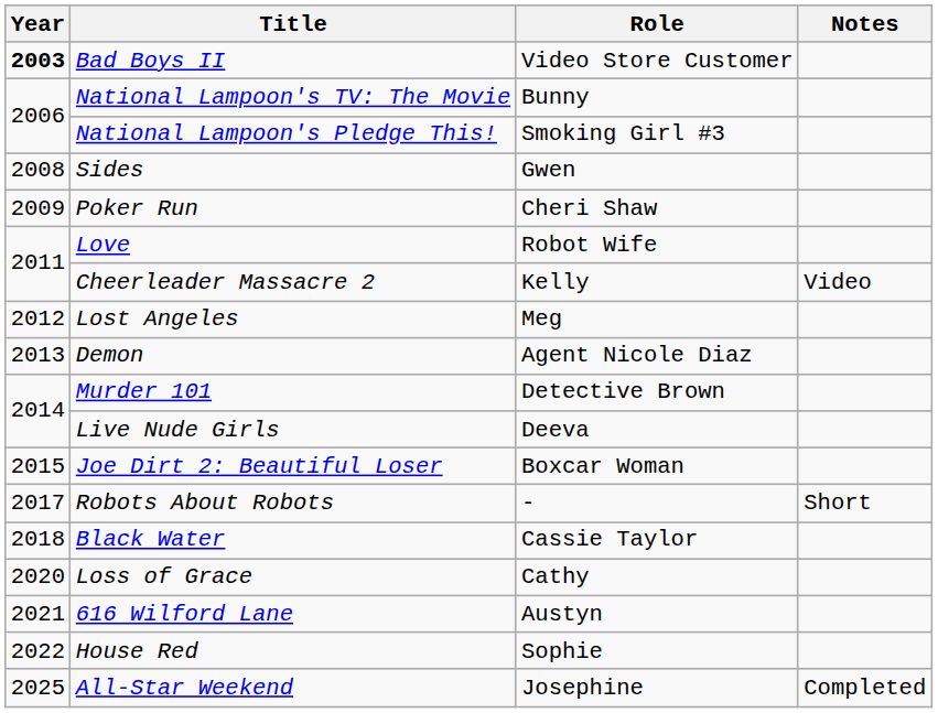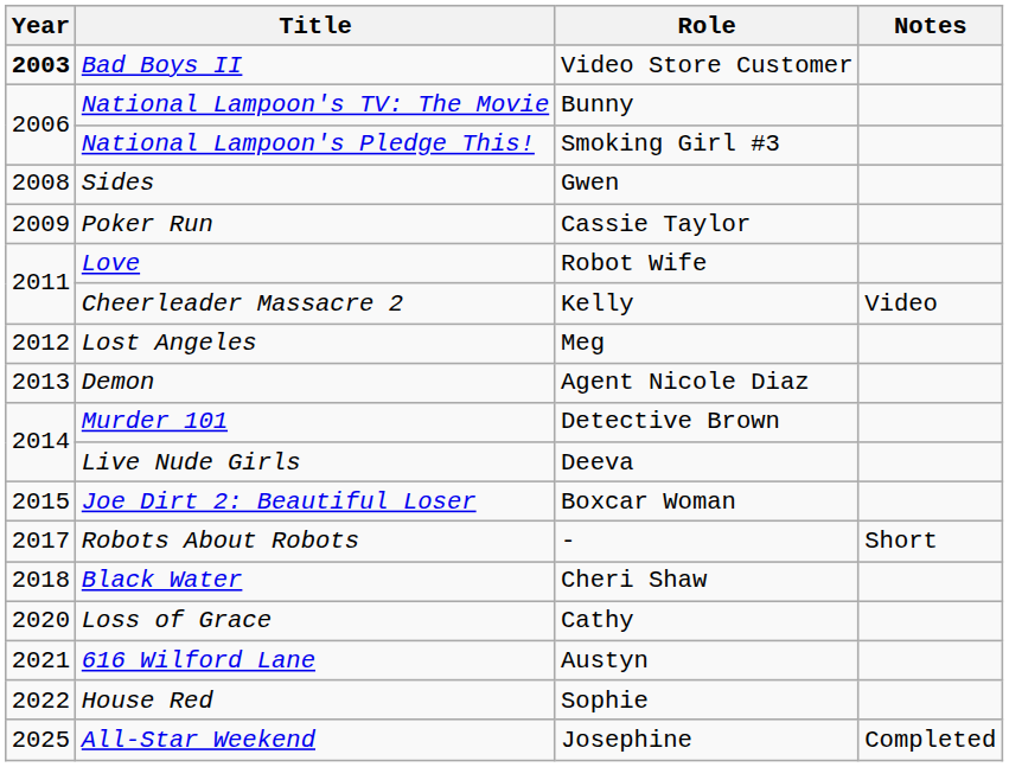Poker Run | Role: Cheri Shaw -> Cassie Taylor
Black Water | Role: Cassie Taylor -> Cheri Shaw
